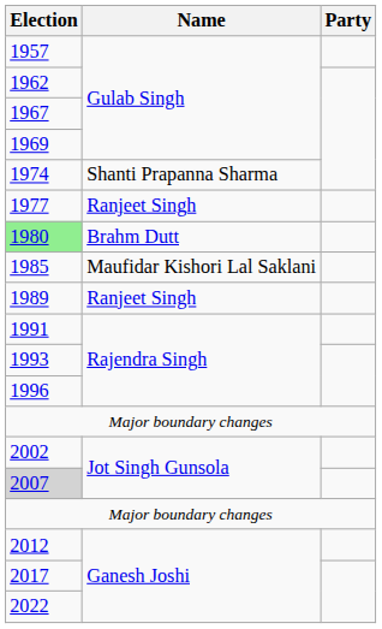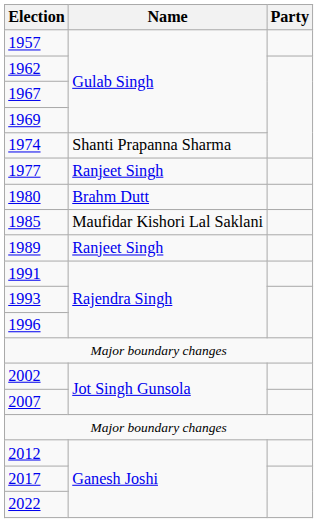1980 | Election: lightgreen background -> no background
2007 | Election: lightgrey background -> no background
